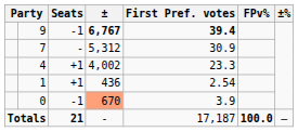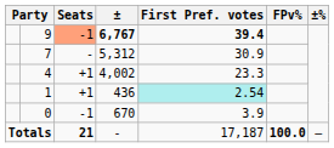9 | Seats: no background -> lightsalmon background
1 | First Pref. votes: no background -> paleturquoise background
0 | ±: lightsalmon background -> no background
